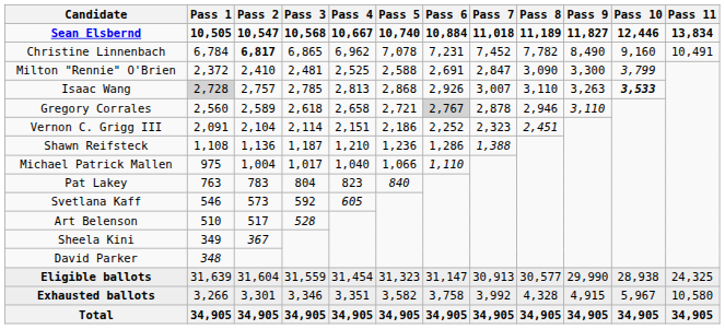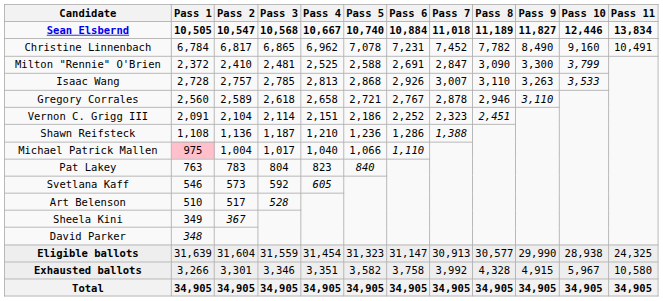Christine Linnenbach | Pass 2: bold -> normal
Isaac Wang | Pass 1: lightgrey background -> no background
Isaac Wang | Pass 10: bold -> normal
Gregory Corrales | Pass 6: lightgrey background -> no background
Michael Patrick Mallen | Pass 1: no background -> pink background
